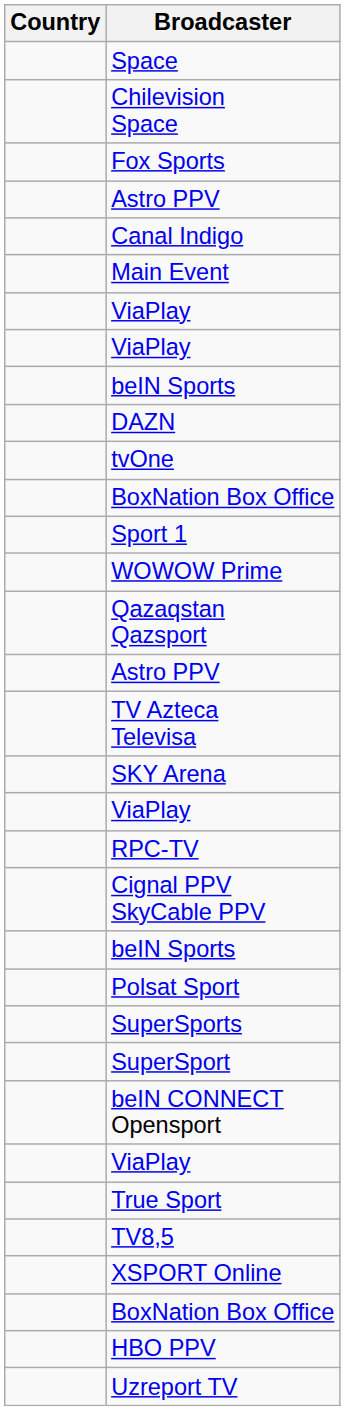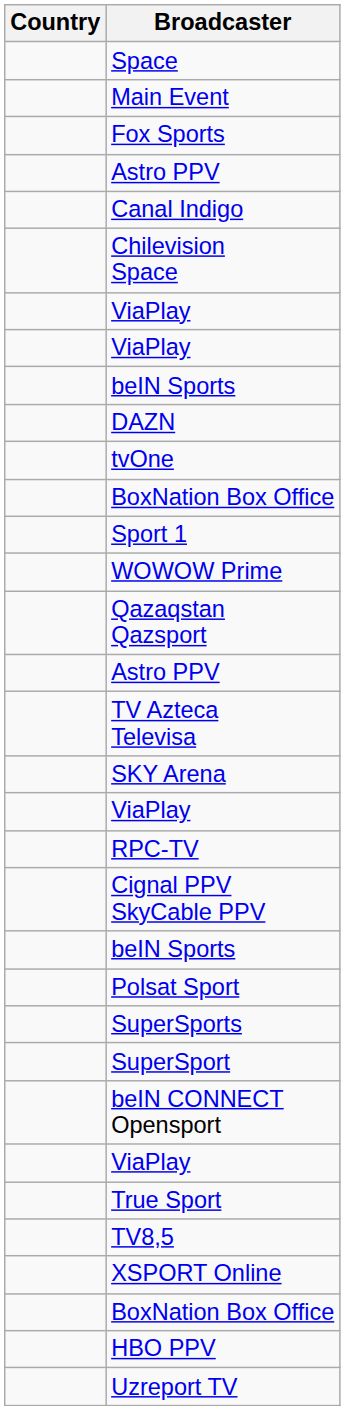row 3 | Broadcaster: Chilevision Space -> Main Event
row 7 | Broadcaster: Main Event -> Chilevision Space
